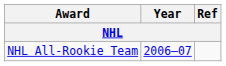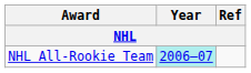row 3 | Year: no background -> paleturquoise background
